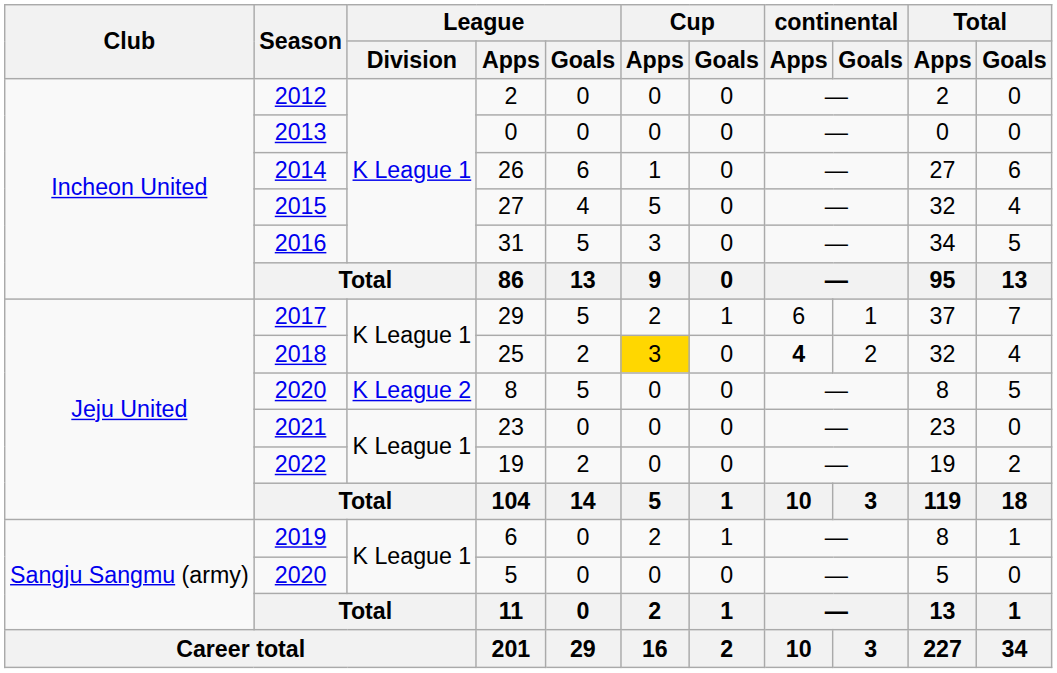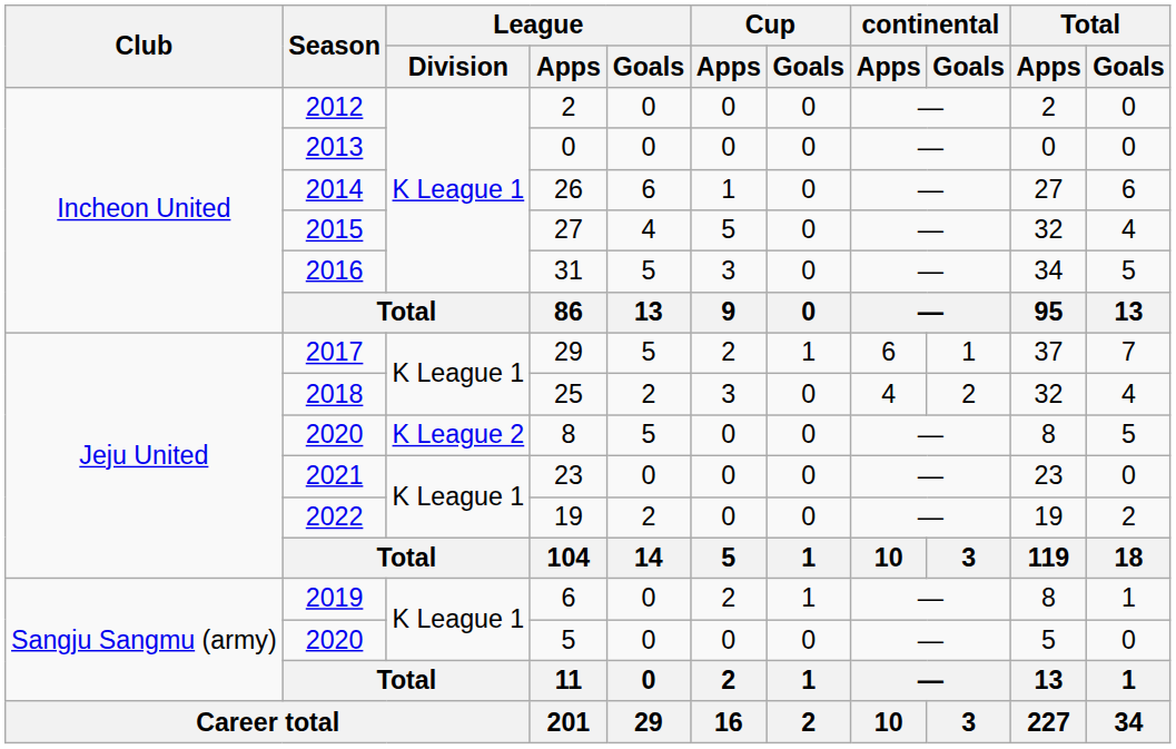25 | Cup / Apps: gold background -> no background
25 | continental / Apps: bold -> normal
